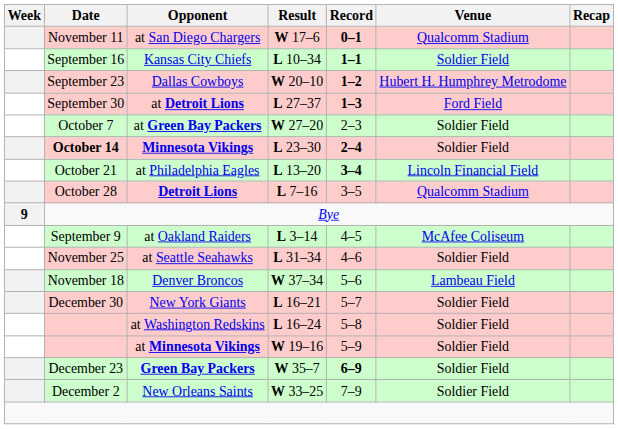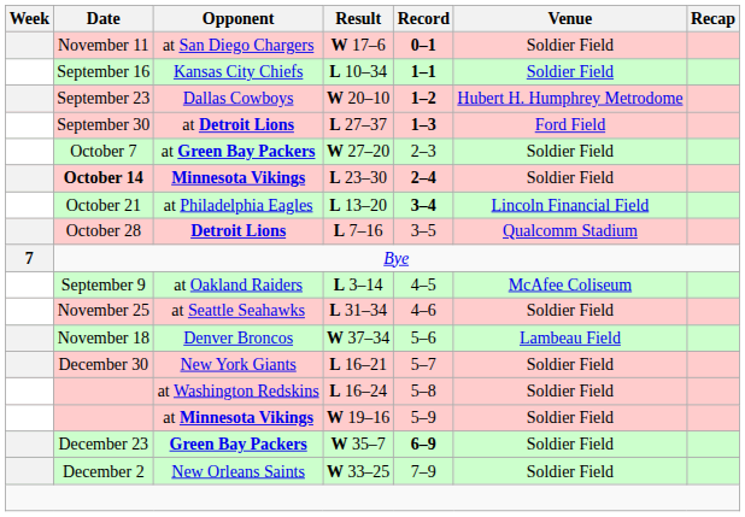at San Diego Chargers | Venue: Qualcomm Stadium -> Soldier Field
Bye | Week: 9 -> 7
